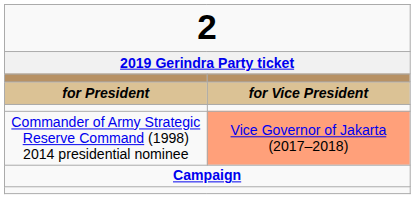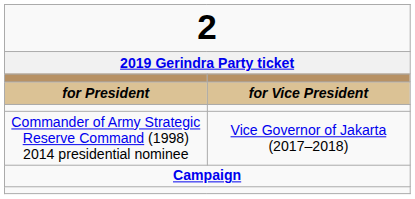row 6 | column 2: lightsalmon background -> no background
